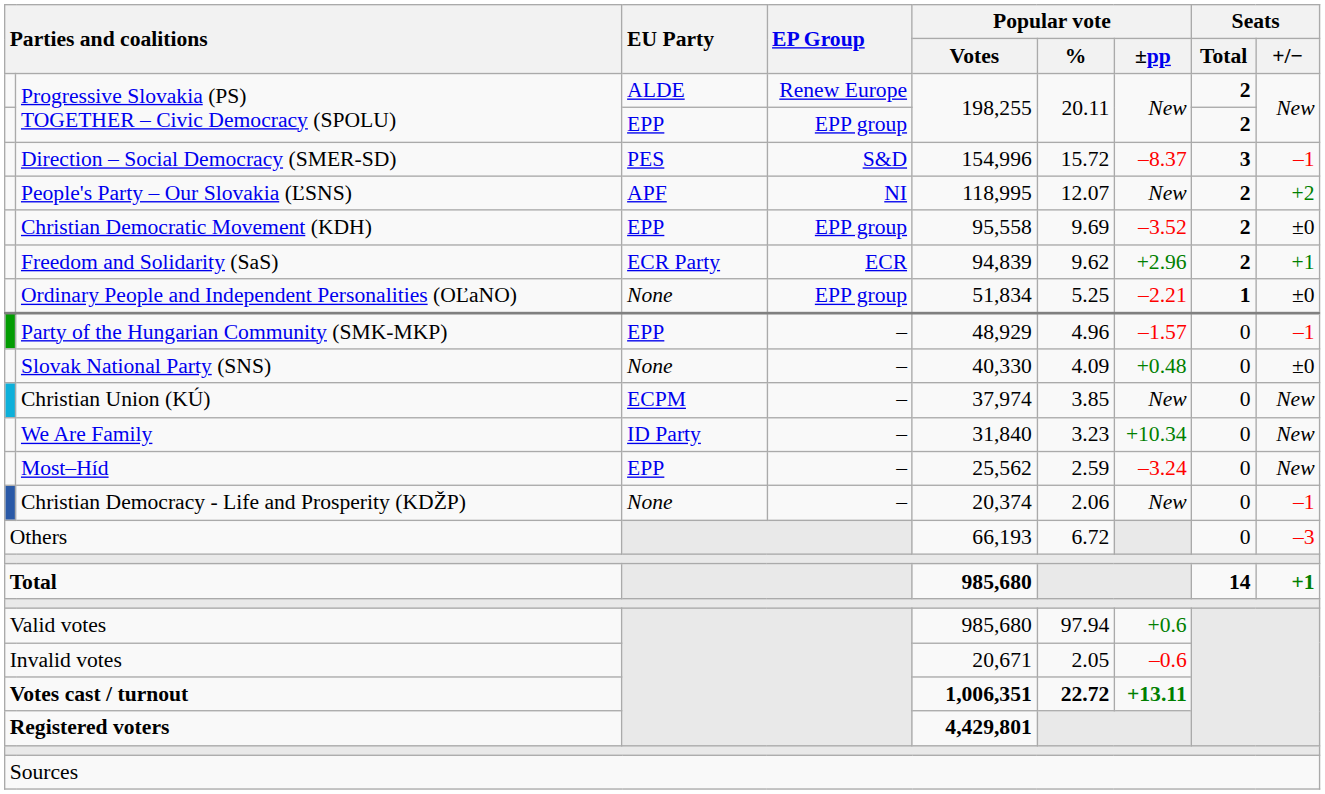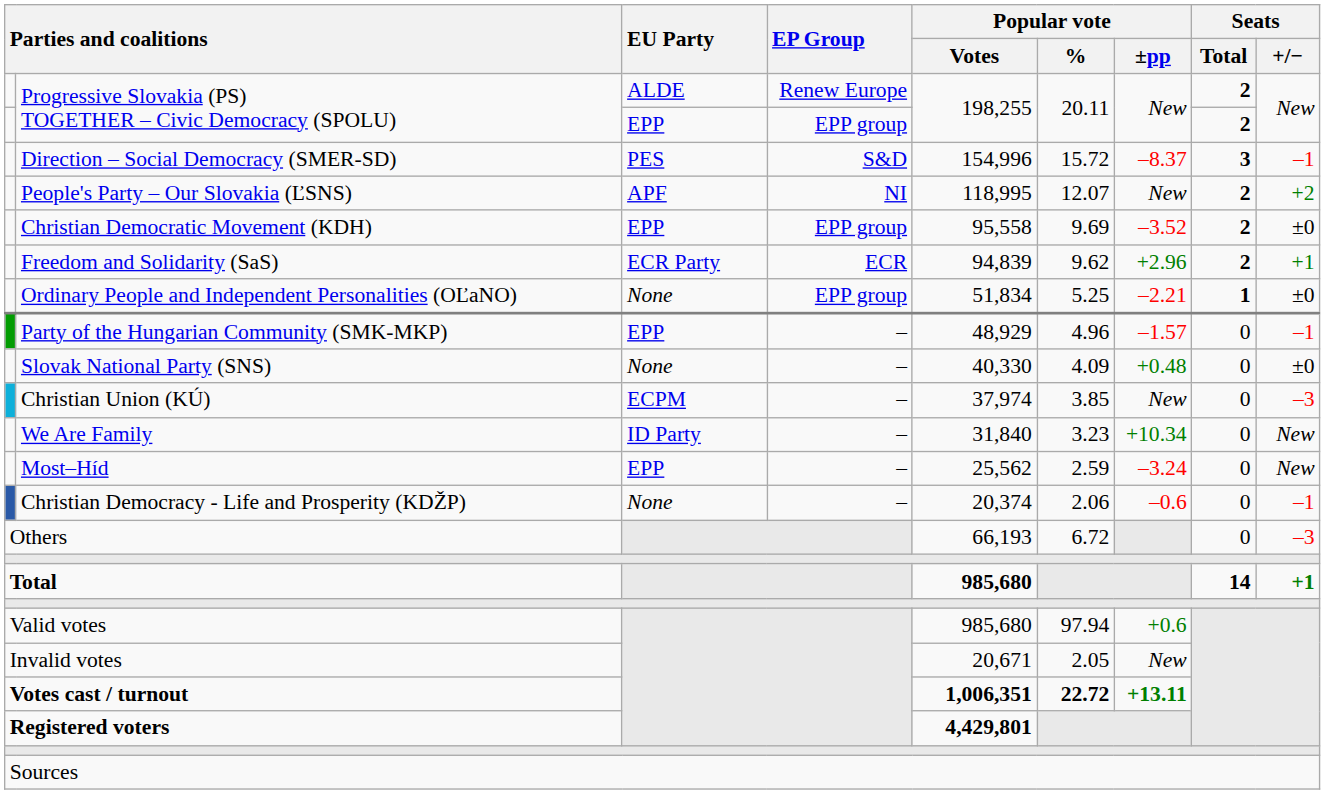Christian Union (KÚ) | Seats / +/−: New -> –3
Christian Democracy - Life and Prosperity (KDŽP) | Popular vote / ±pp: New -> –0.6
Invalid votes | Popular vote / ±pp: –0.6 -> New
